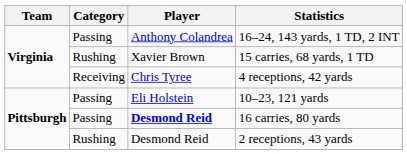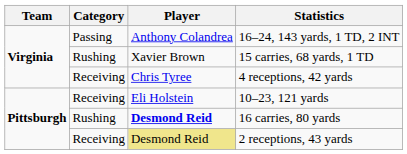10–23, 121 yards | Category: Passing -> Receiving
16 carries, 80 yards | Category: Passing -> Rushing
2 receptions, 43 yards | Category: Rushing -> Receiving
2 receptions, 43 yards | Player: no background -> khaki background
